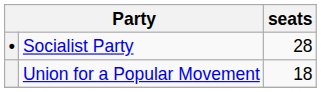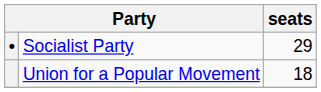Socialist Party | seats: 28 -> 29
